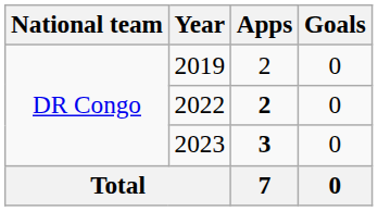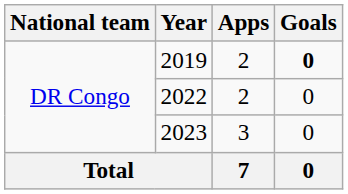2019 | Goals: normal -> bold
2022 | Apps: bold -> normal
2023 | Apps: bold -> normal
